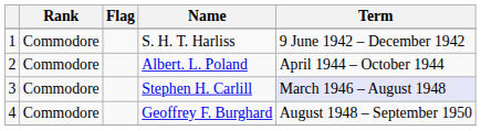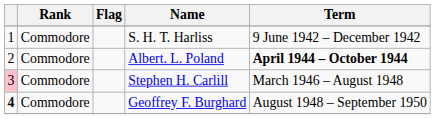Albert. L. Poland | Term: normal -> bold
Stephen H. Carlill | column 1: no background -> pink background
Stephen H. Carlill | Term: lavender background -> no background
Geoffrey F. Burghard | column 1: normal -> bold
